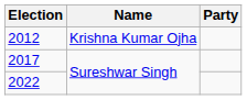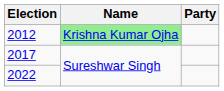2012 | Name: no background -> lightgreen background
